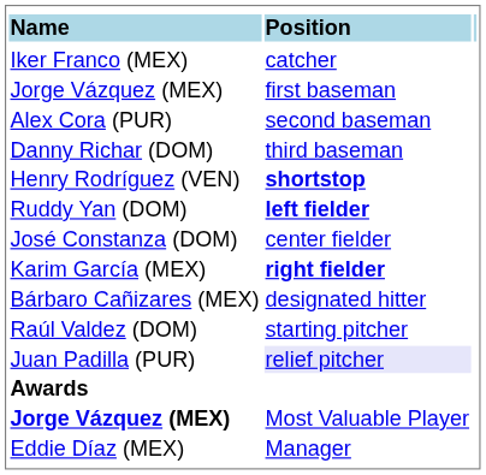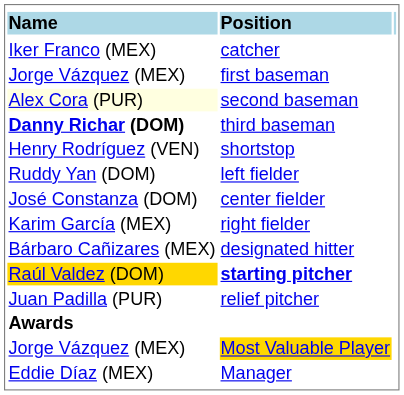second baseman | column 1: no background -> lightyellow background
third baseman | column 1: normal -> bold
shortstop | column 2: bold -> normal
left fielder | column 2: bold -> normal
right fielder | column 2: bold -> normal
starting pitcher | column 1: no background -> gold background
starting pitcher | column 2: normal -> bold
relief pitcher | column 2: lavender background -> no background
Most Valuable Player | column 1: bold -> normal
Most Valuable Player | column 2: no background -> gold background
